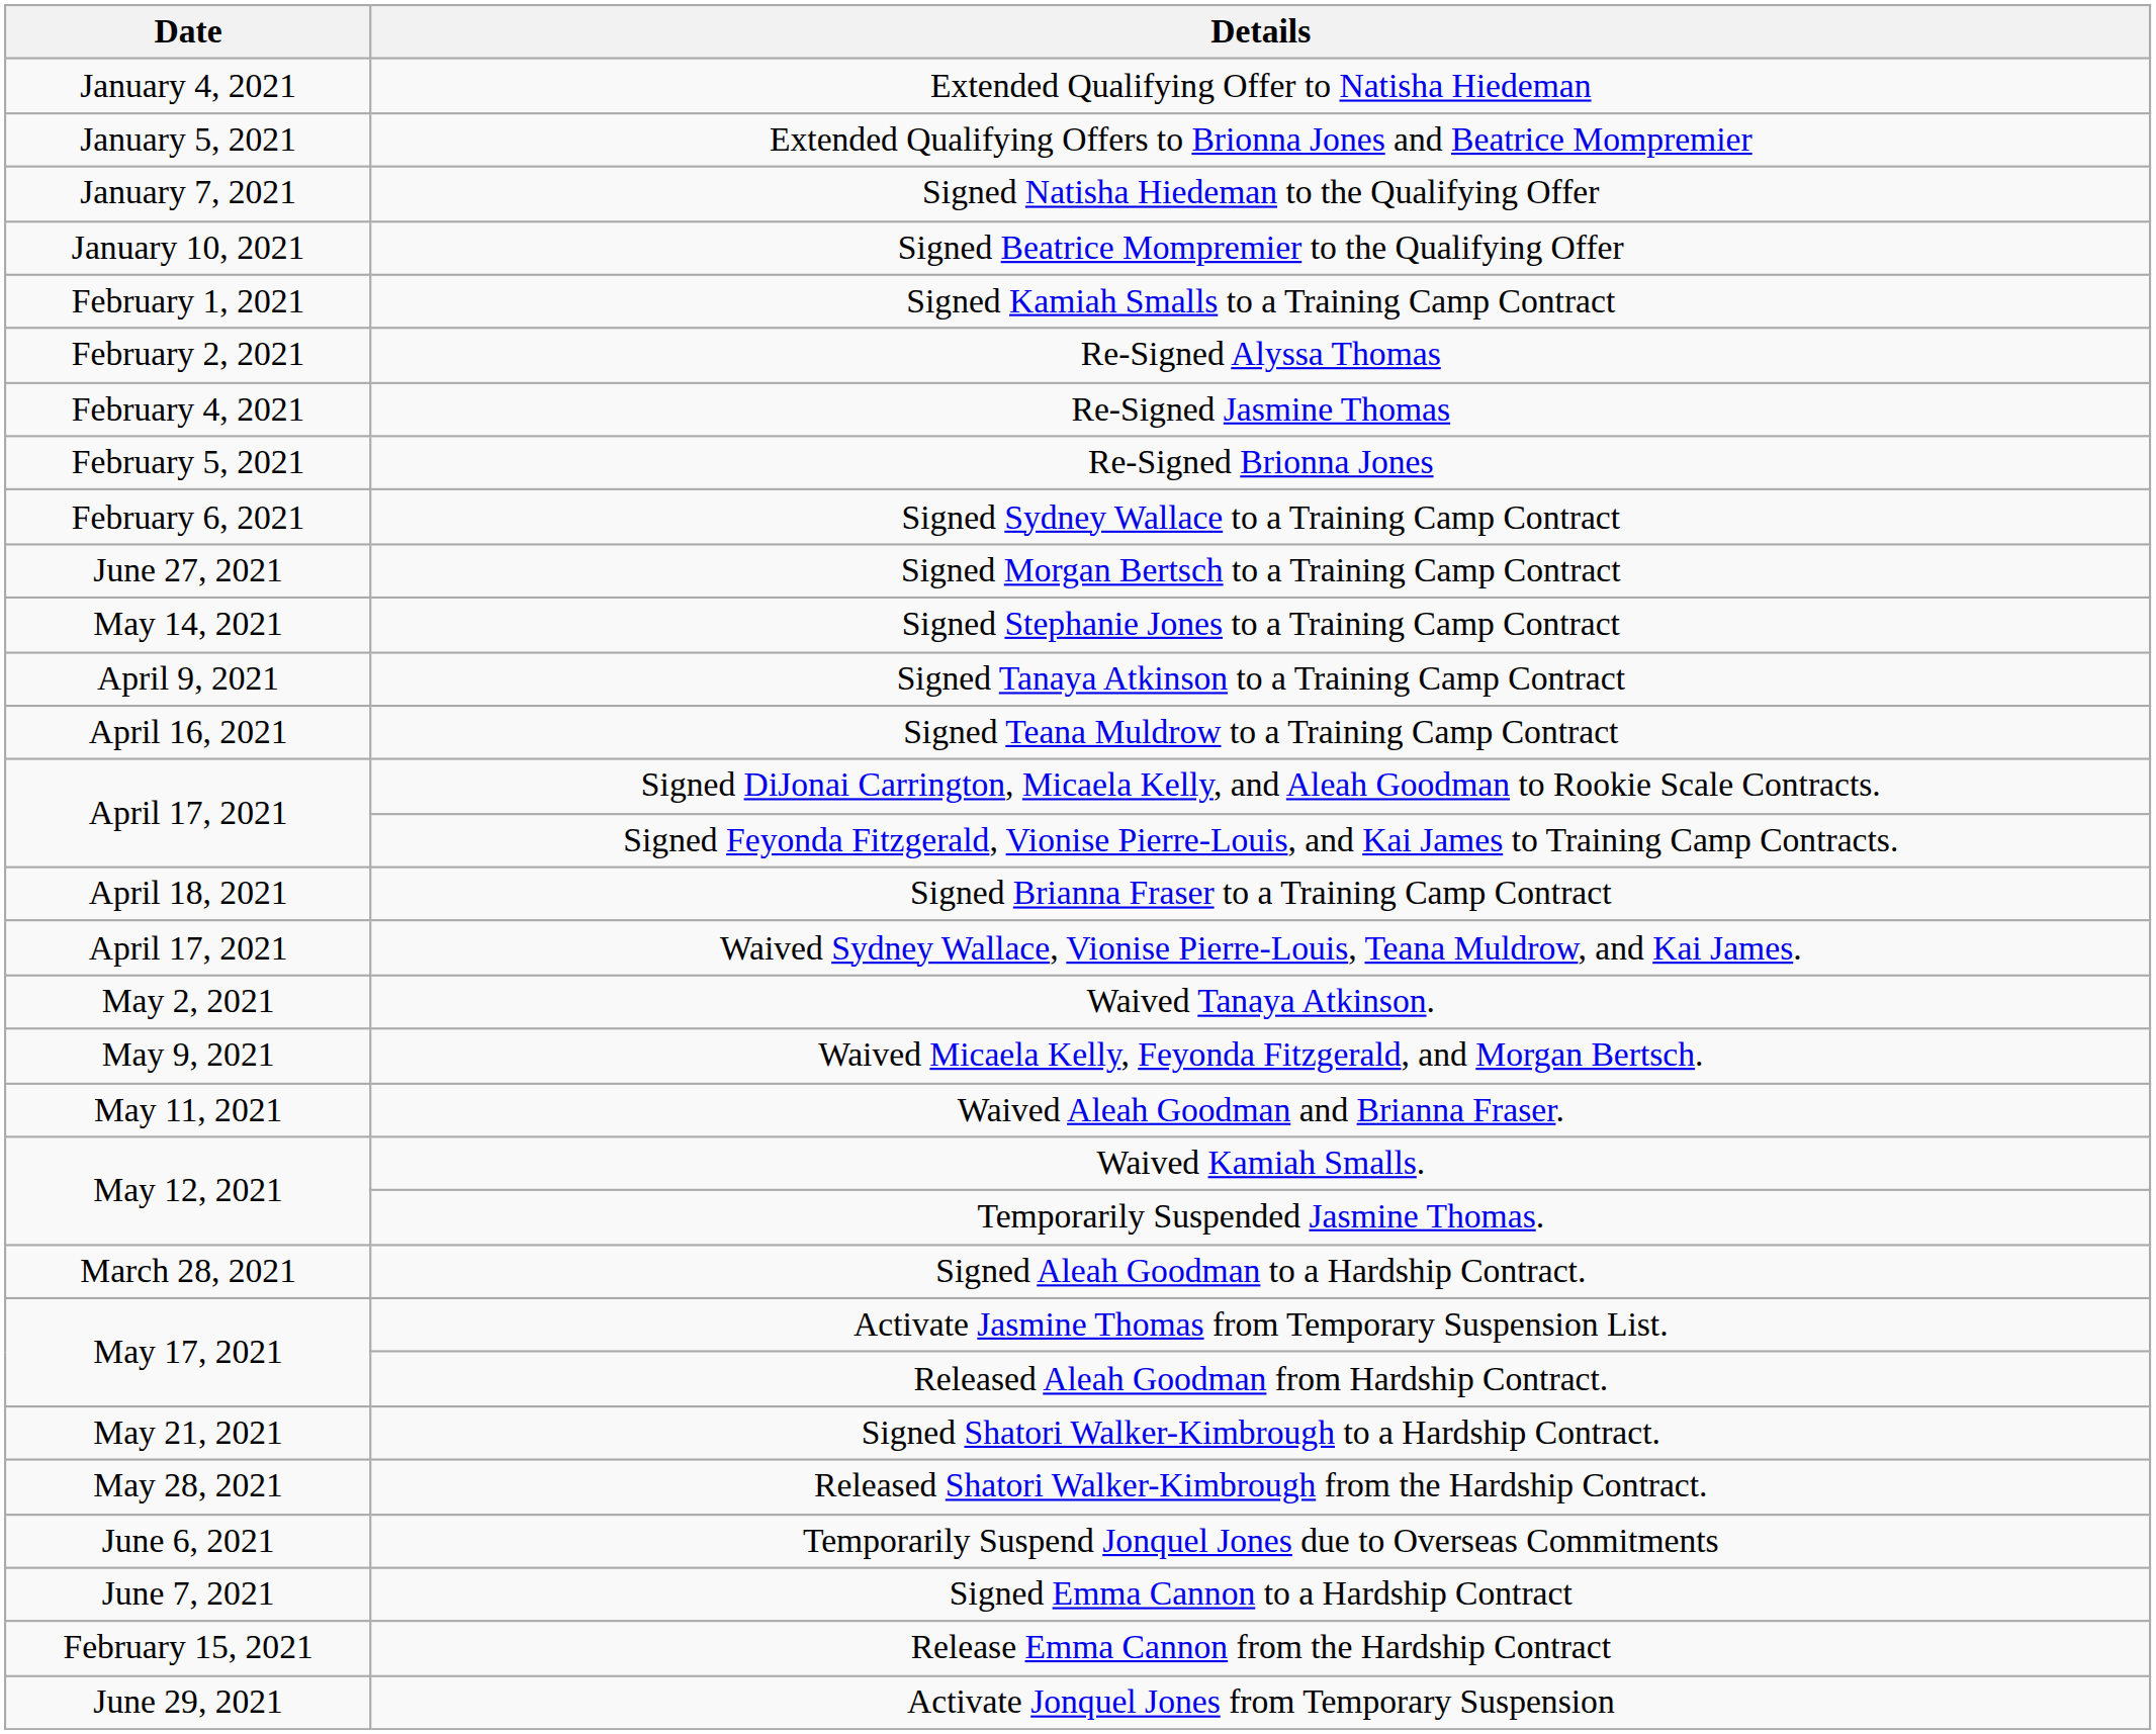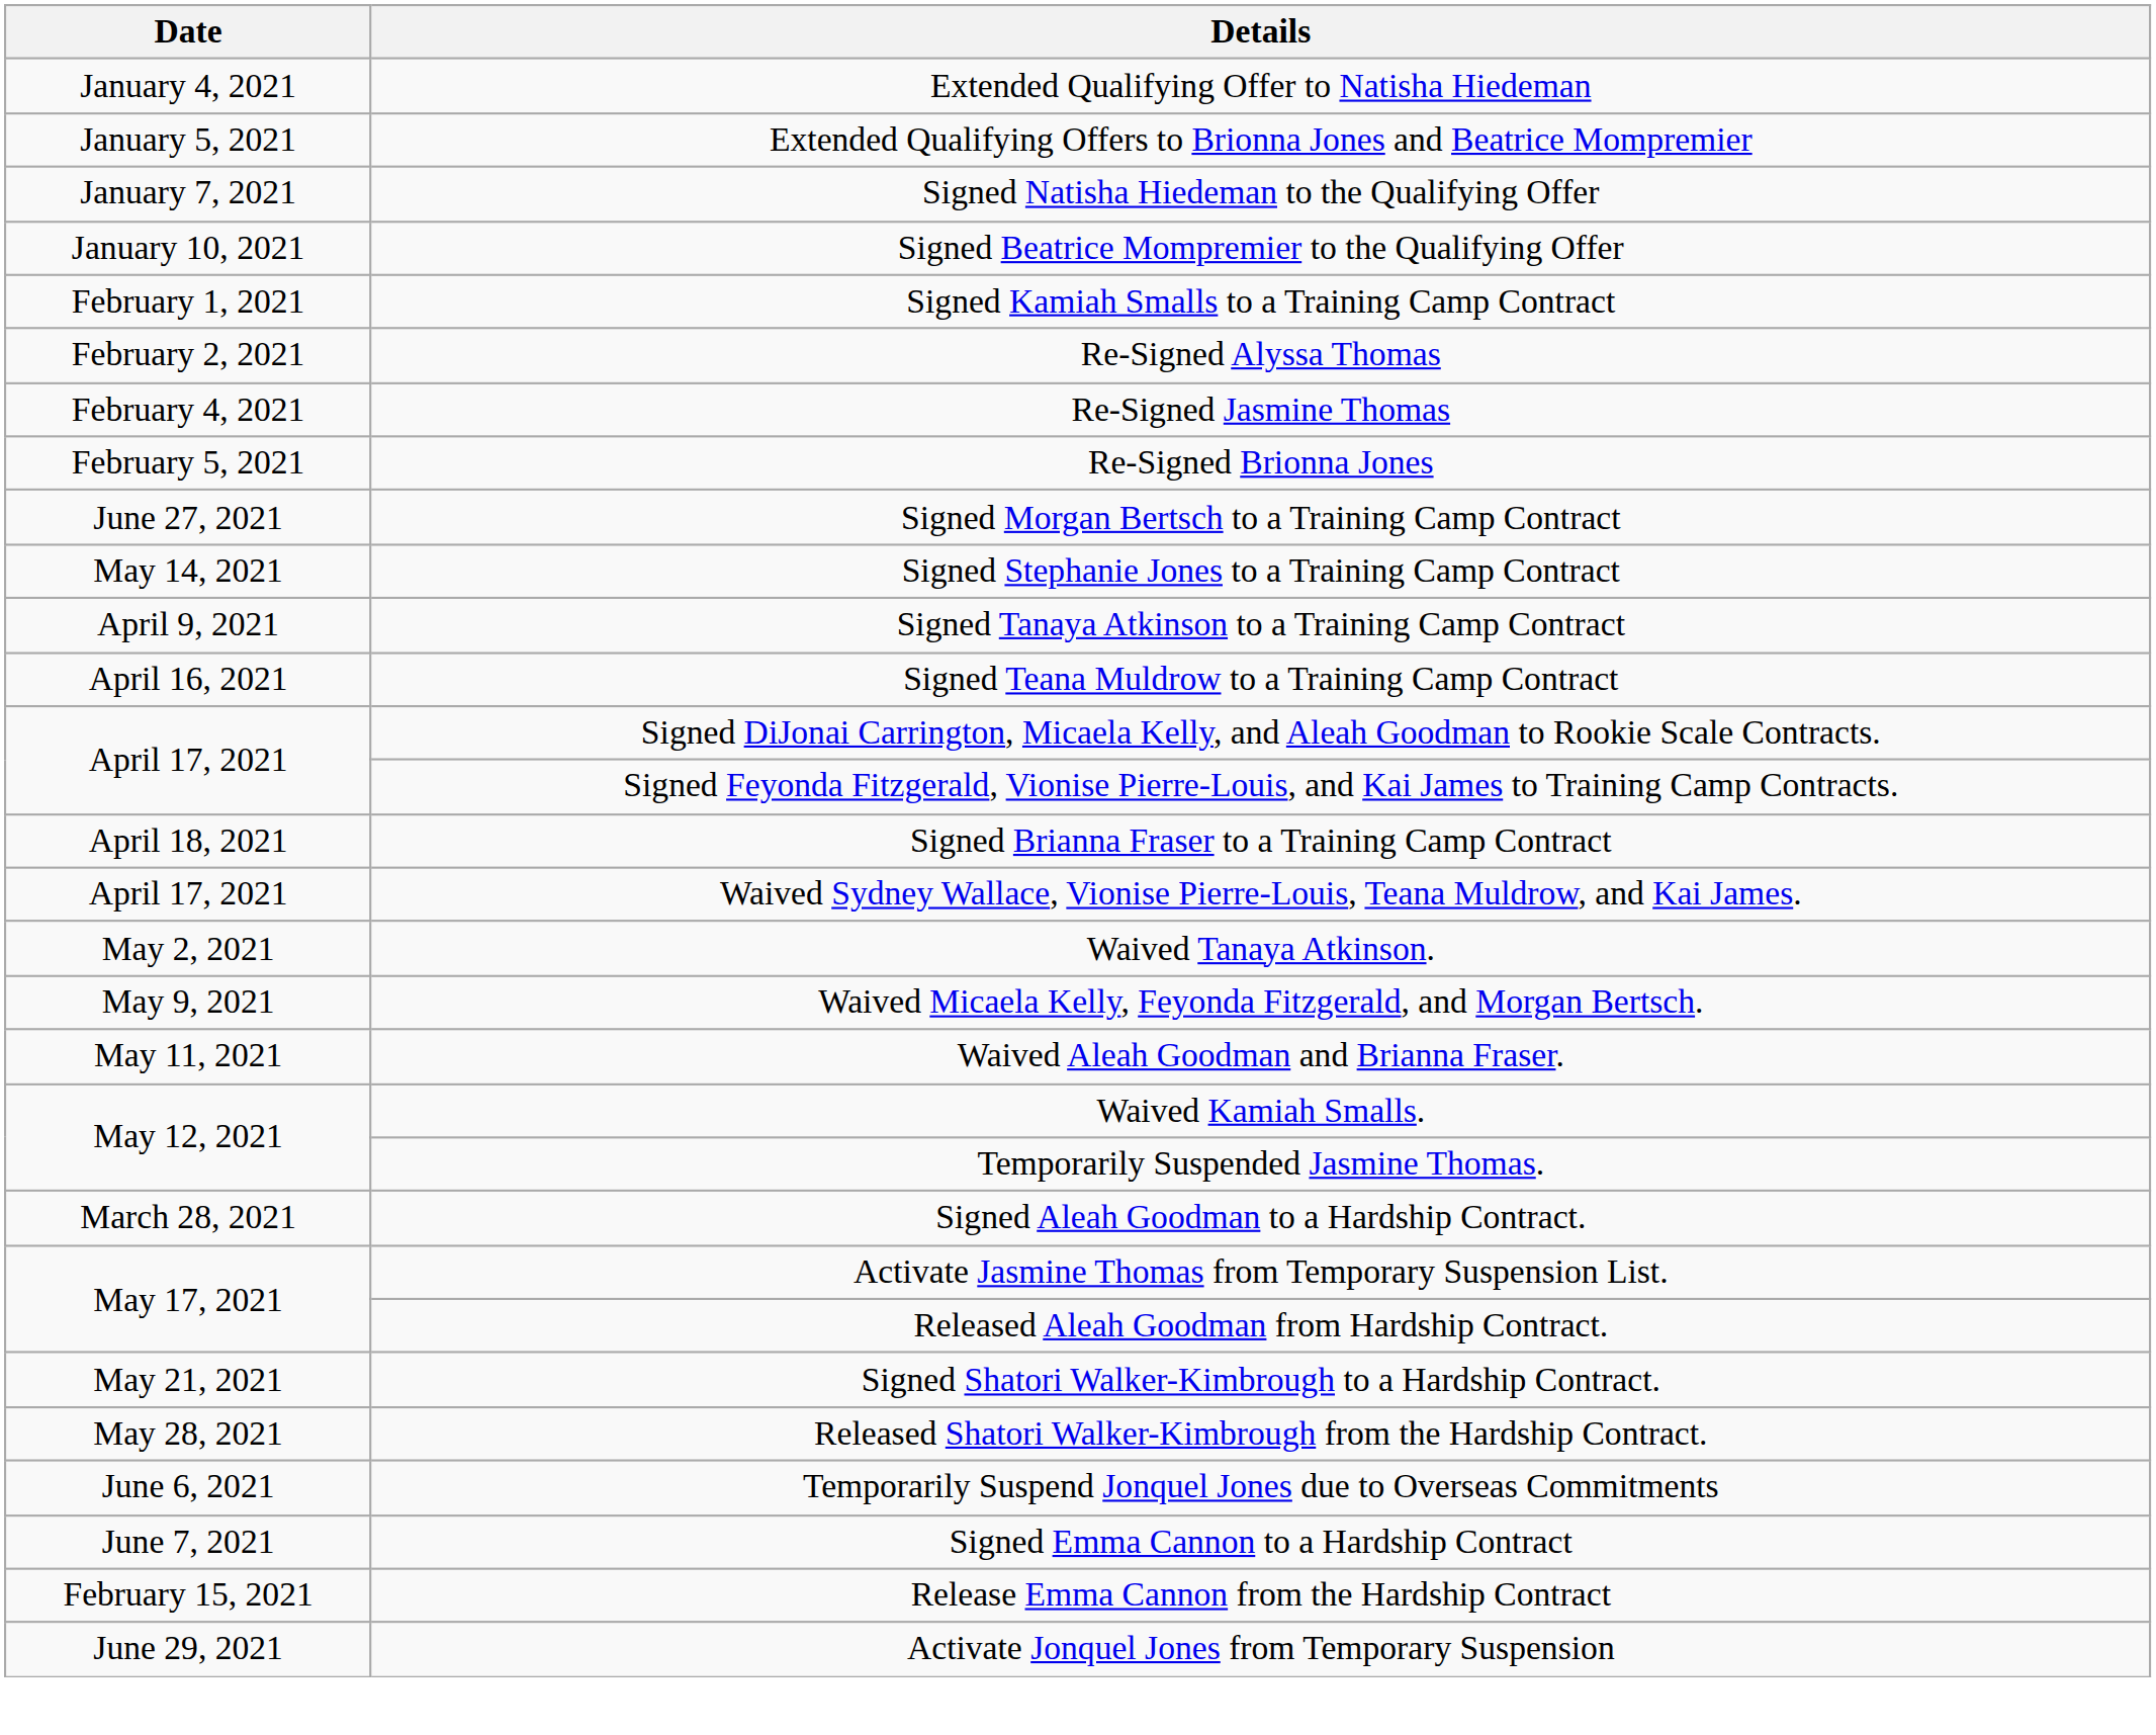- row: February 6, 2021 | Signed Sydney Wallace to a Training Camp Contract
